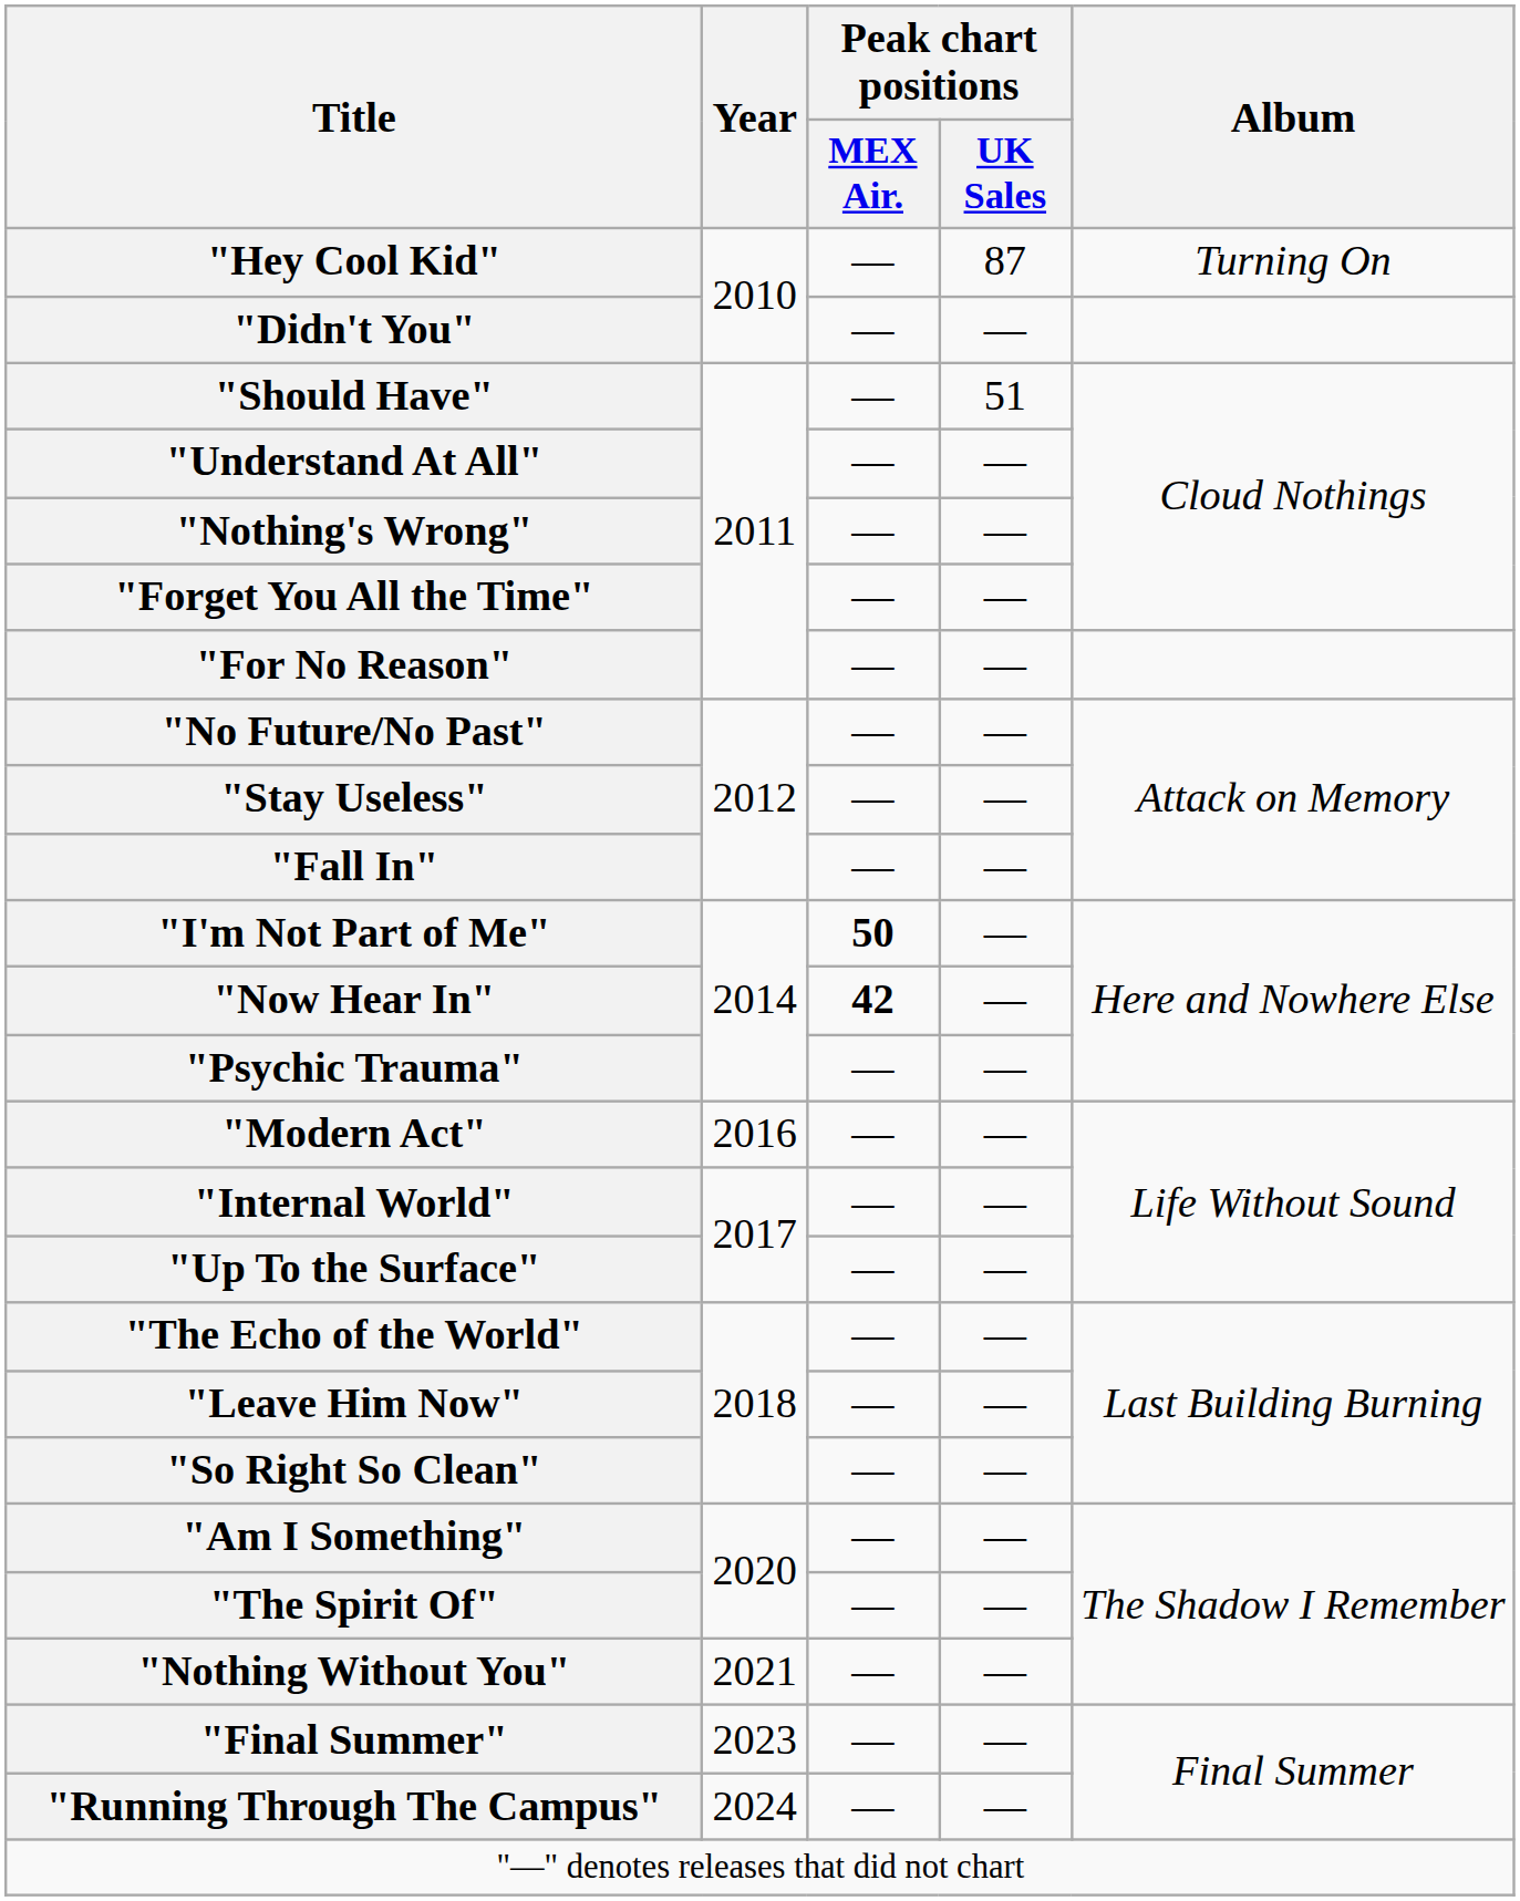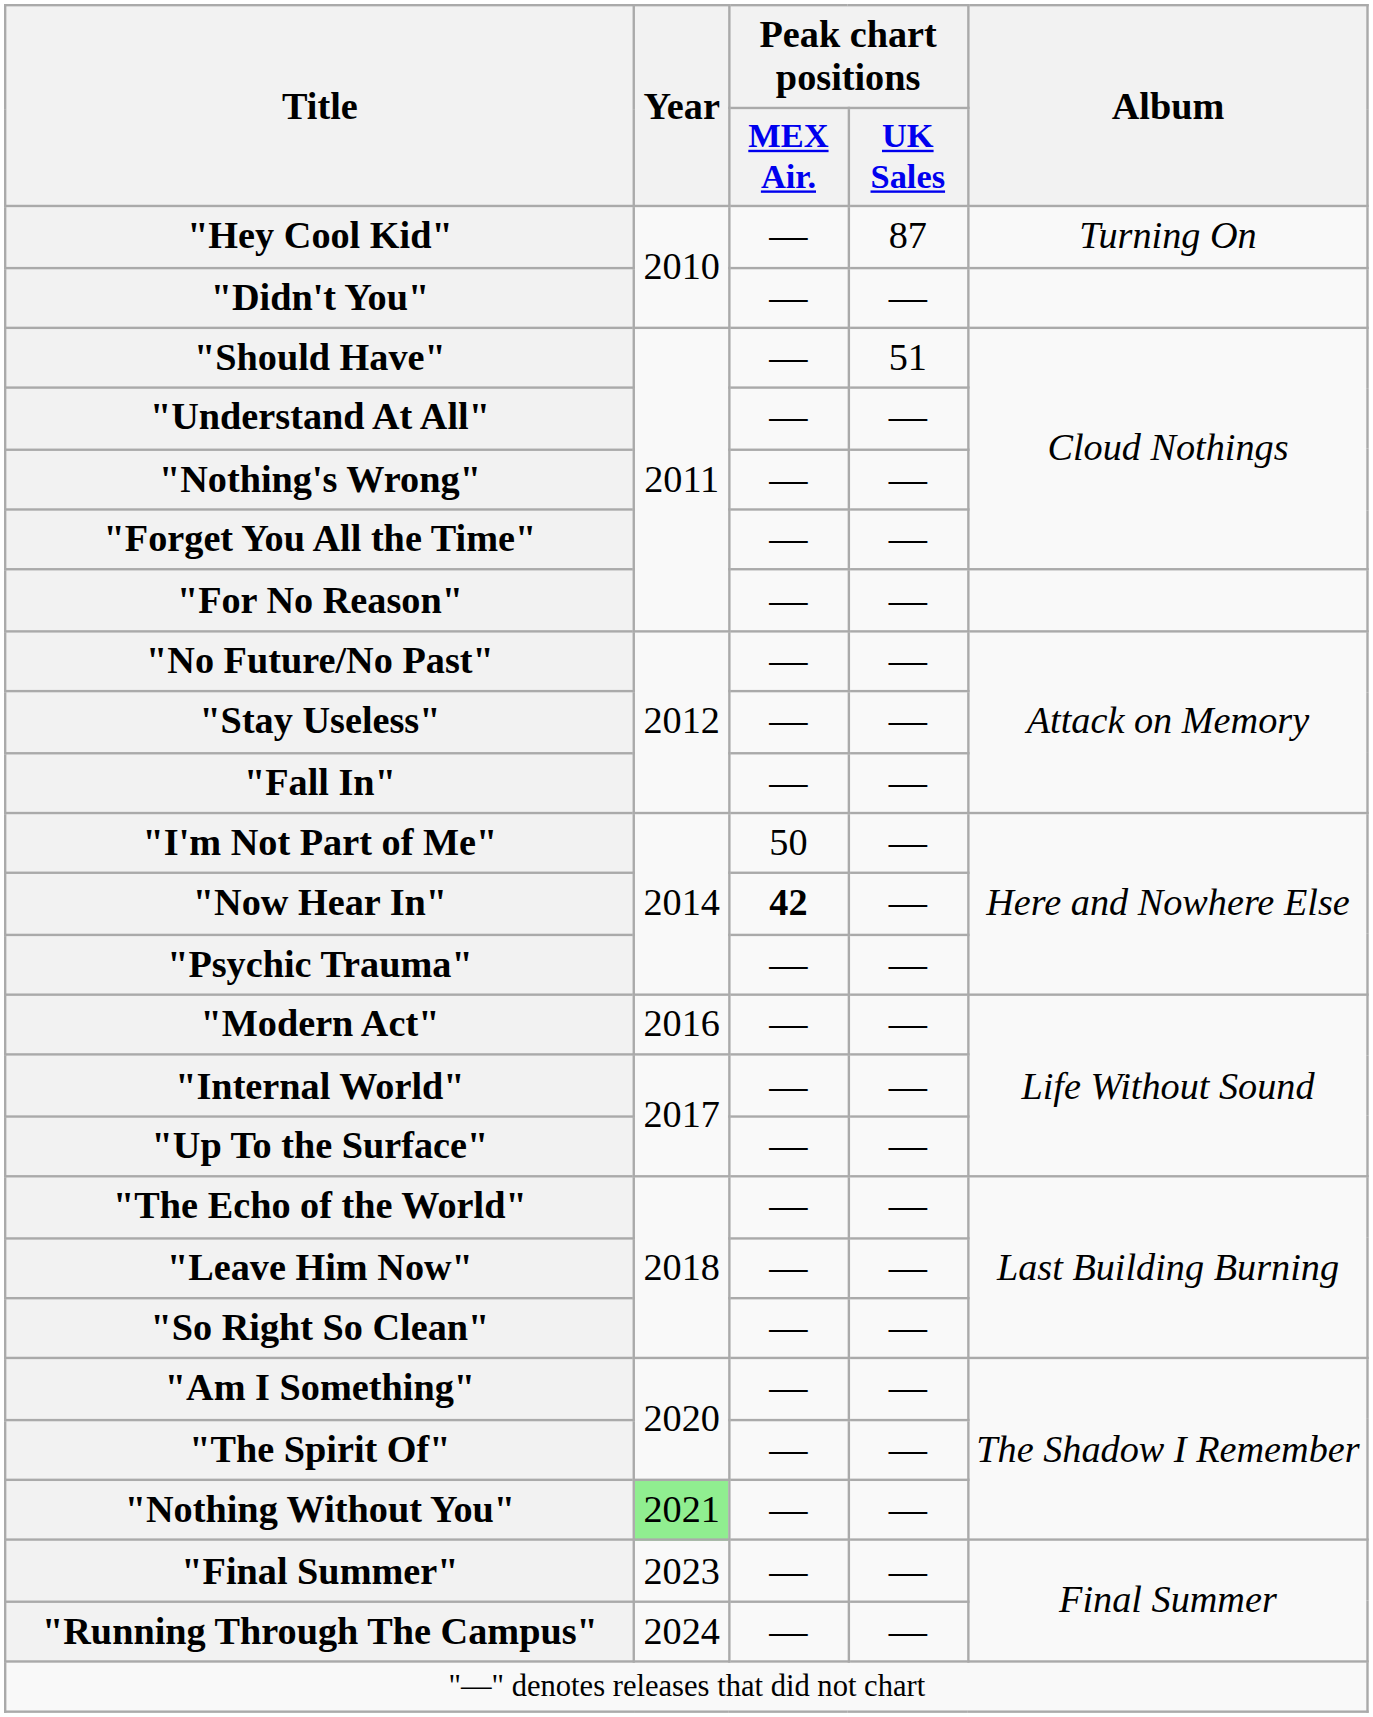"I'm Not Part of Me" | Peak chart positions / MEX Air.: bold -> normal
"Nothing Without You" | Year: no background -> lightgreen background
